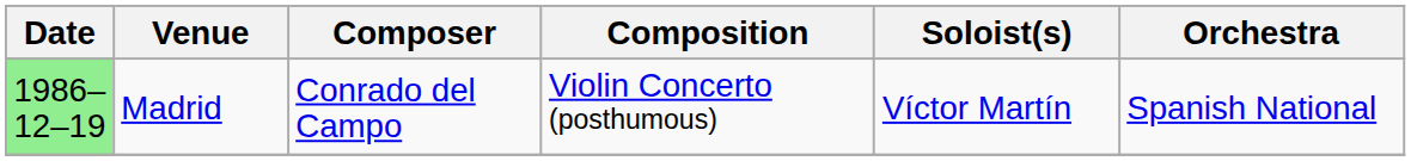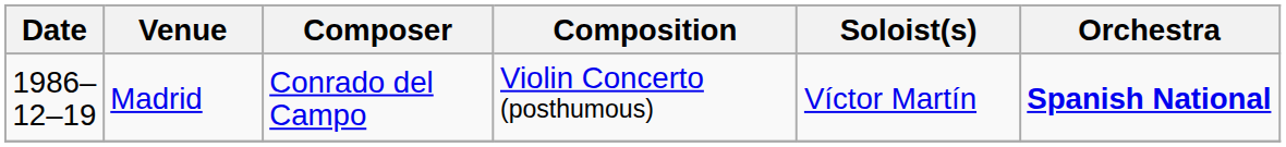Madrid | Date: lightgreen background -> no background
Madrid | Orchestra: normal -> bold
